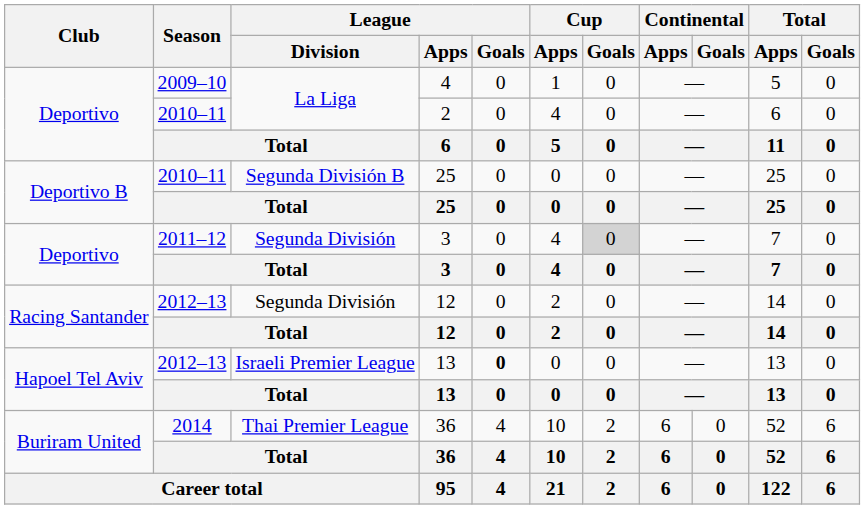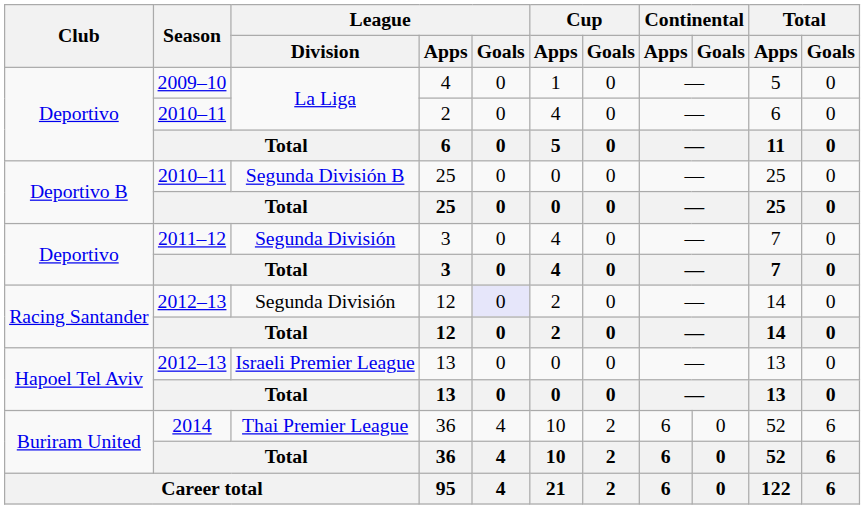row 8 | Cup / Goals: lightgrey background -> no background
row 10 | League / Goals: no background -> lavender background
row 12 | League / Goals: bold -> normal
